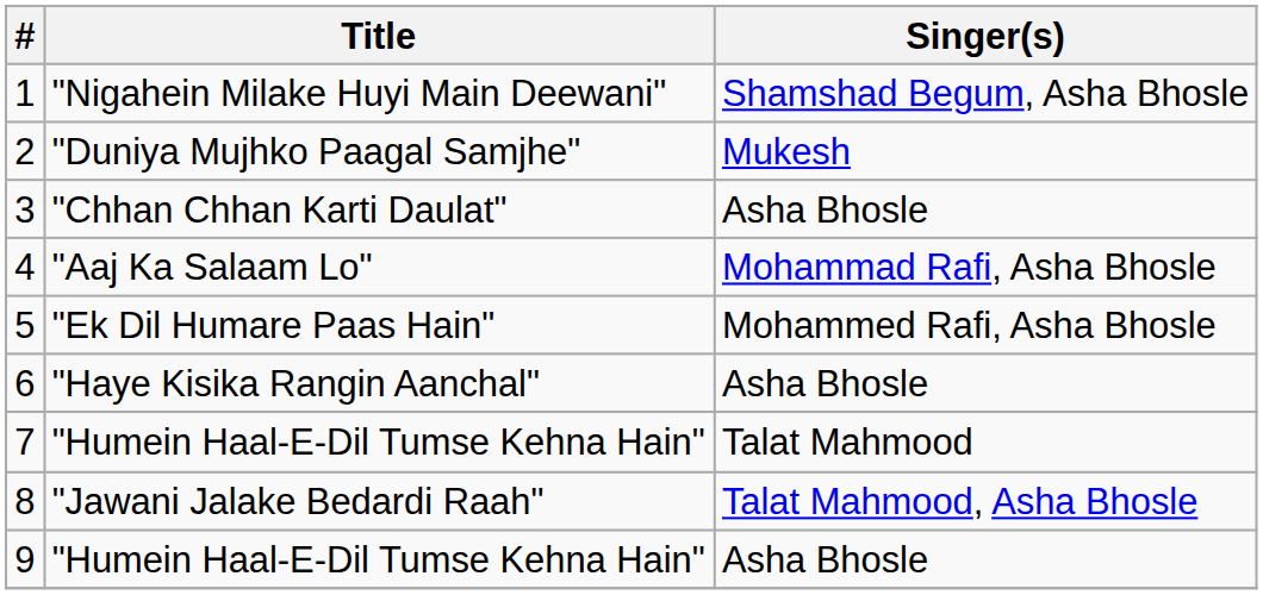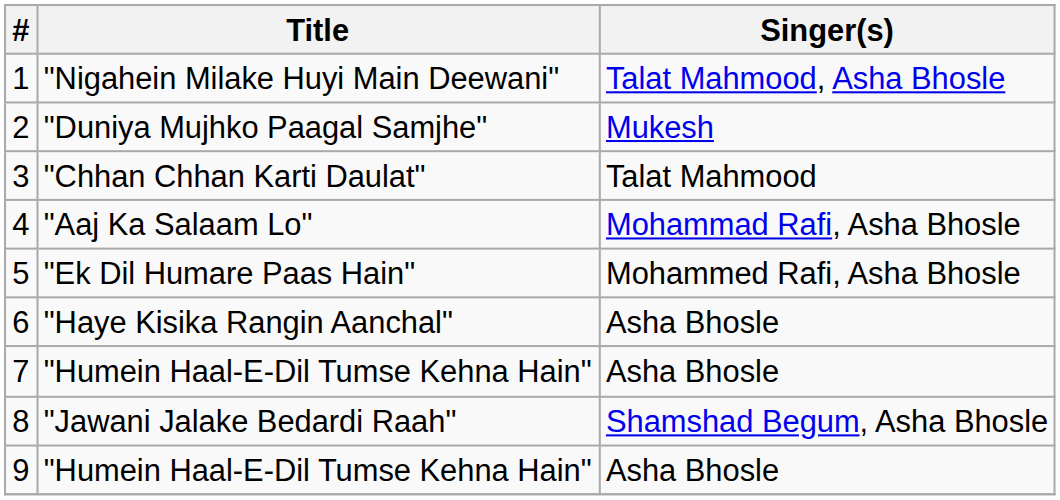1 | Singer(s): Shamshad Begum, Asha Bhosle -> Talat Mahmood, Asha Bhosle
3 | Singer(s): Asha Bhosle -> Talat Mahmood
7 | Singer(s): Talat Mahmood -> Asha Bhosle
8 | Singer(s): Talat Mahmood, Asha Bhosle -> Shamshad Begum, Asha Bhosle
